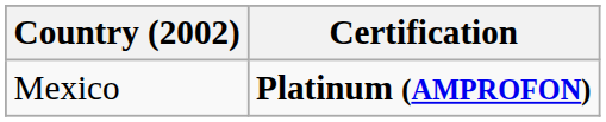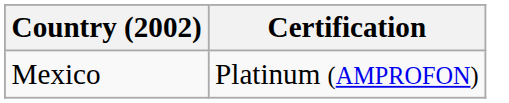Mexico | Certification: bold -> normal
